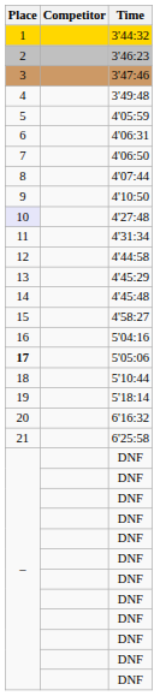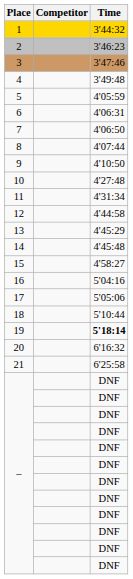10 | Place: lavender background -> no background
17 | Place: bold -> normal
19 | Time: normal -> bold
